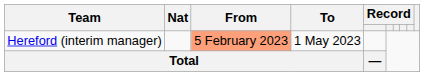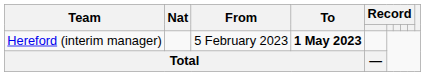Hereford (interim manager) | From: lightsalmon background -> no background
Hereford (interim manager) | To: normal -> bold
